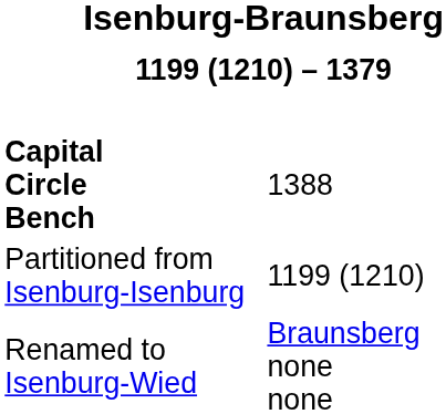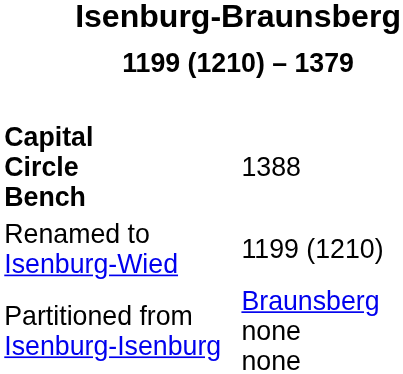row 4 | column 1: Partitioned from Isenburg-Isenburg -> Renamed to Isenburg-Wied
row 5 | column 1: Renamed to Isenburg-Wied -> Partitioned from Isenburg-Isenburg
